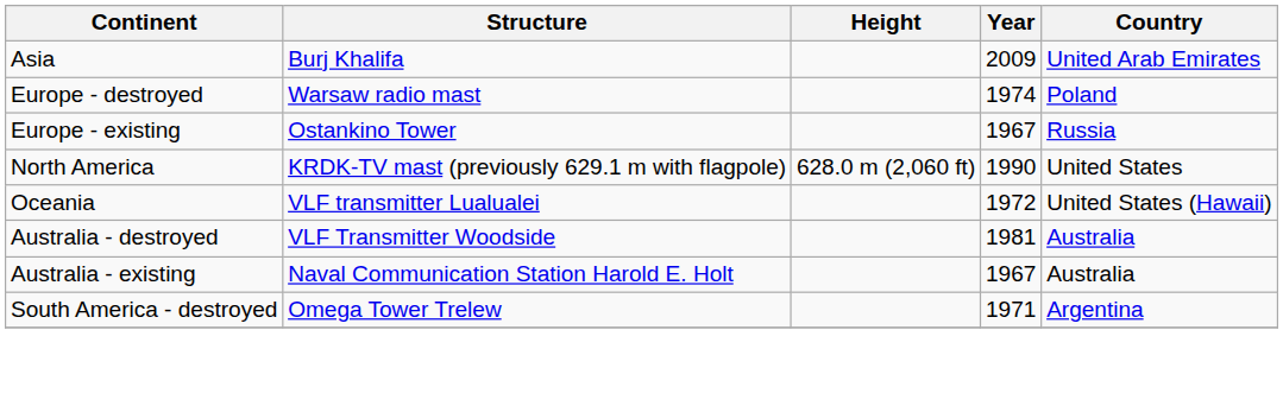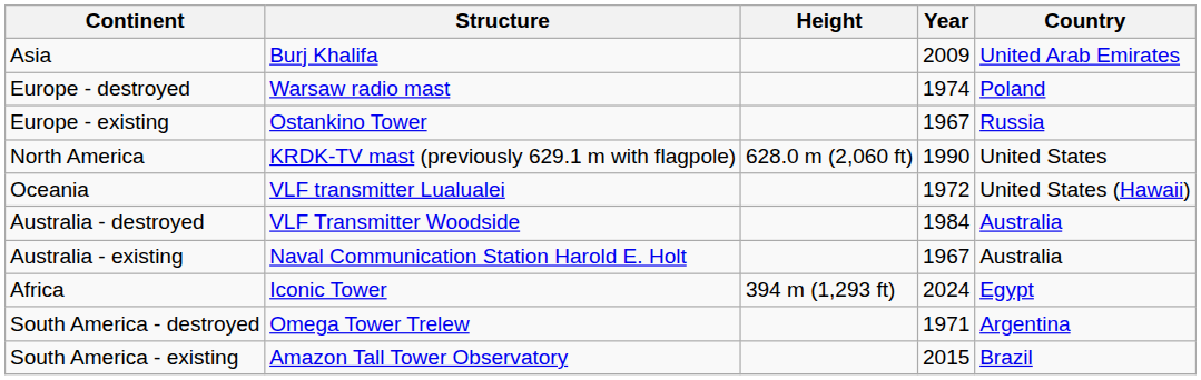Australia - destroyed | Year: 1981 -> 1984
+ row: Africa | Iconic Tower | 394 m (1,293 ft) | 2024 | Egypt
+ row: South America - existing | Amazon Tall Tower Observatory | 2015 | Brazil
